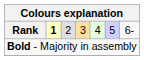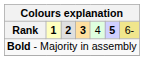Rank | column 3: normal -> bold
Rank | column 4: normal -> bold
Rank | column 6: normal -> bold
Rank | column 7: no background -> khaki background
